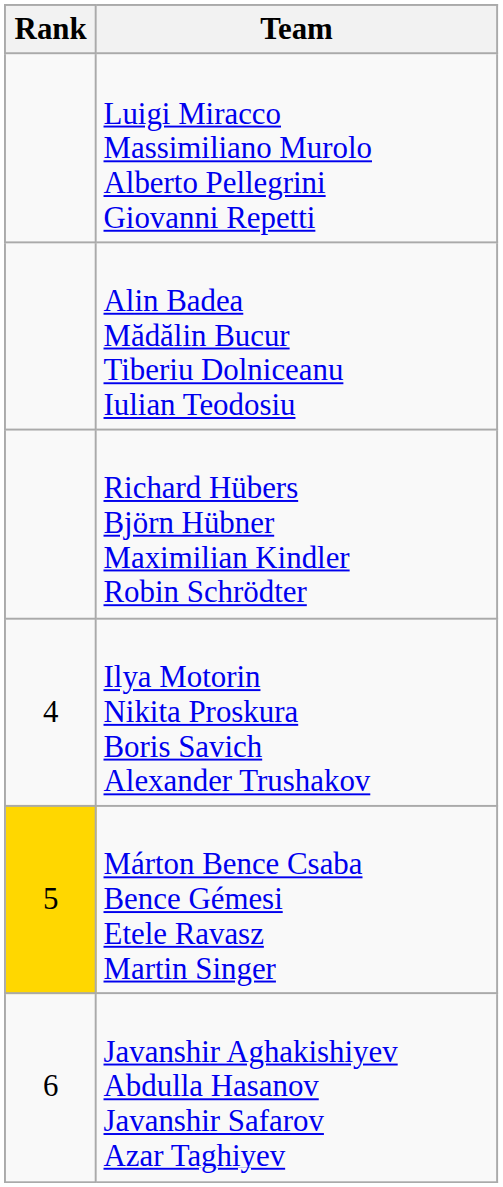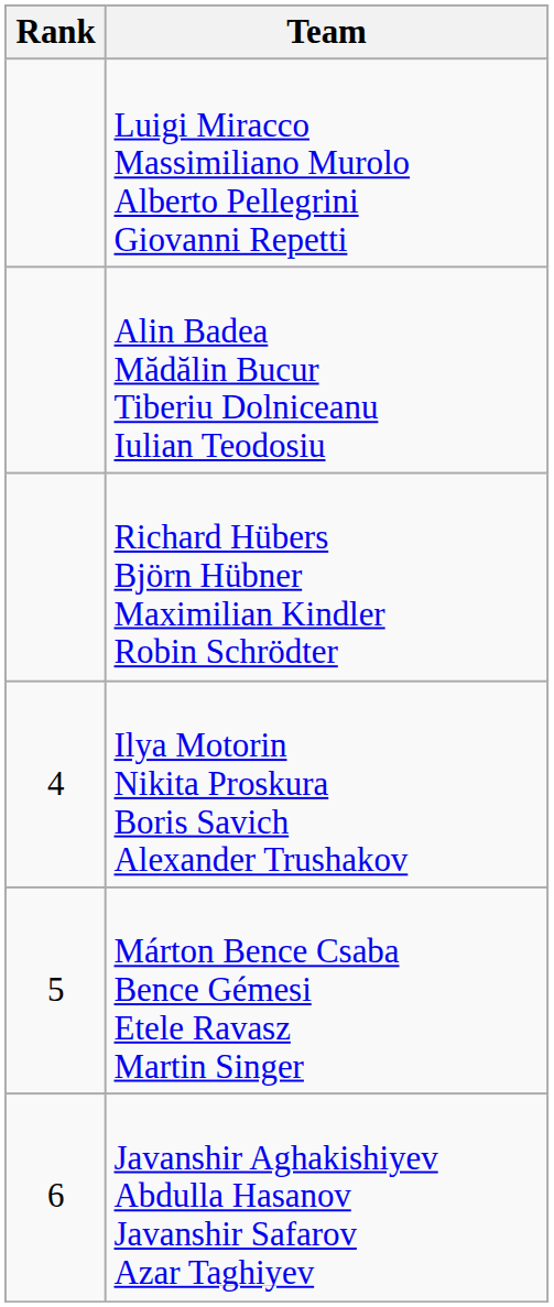Márton Bence Csaba Bence Gémesi Etele Ravasz Martin Singer | Rank: gold background -> no background
